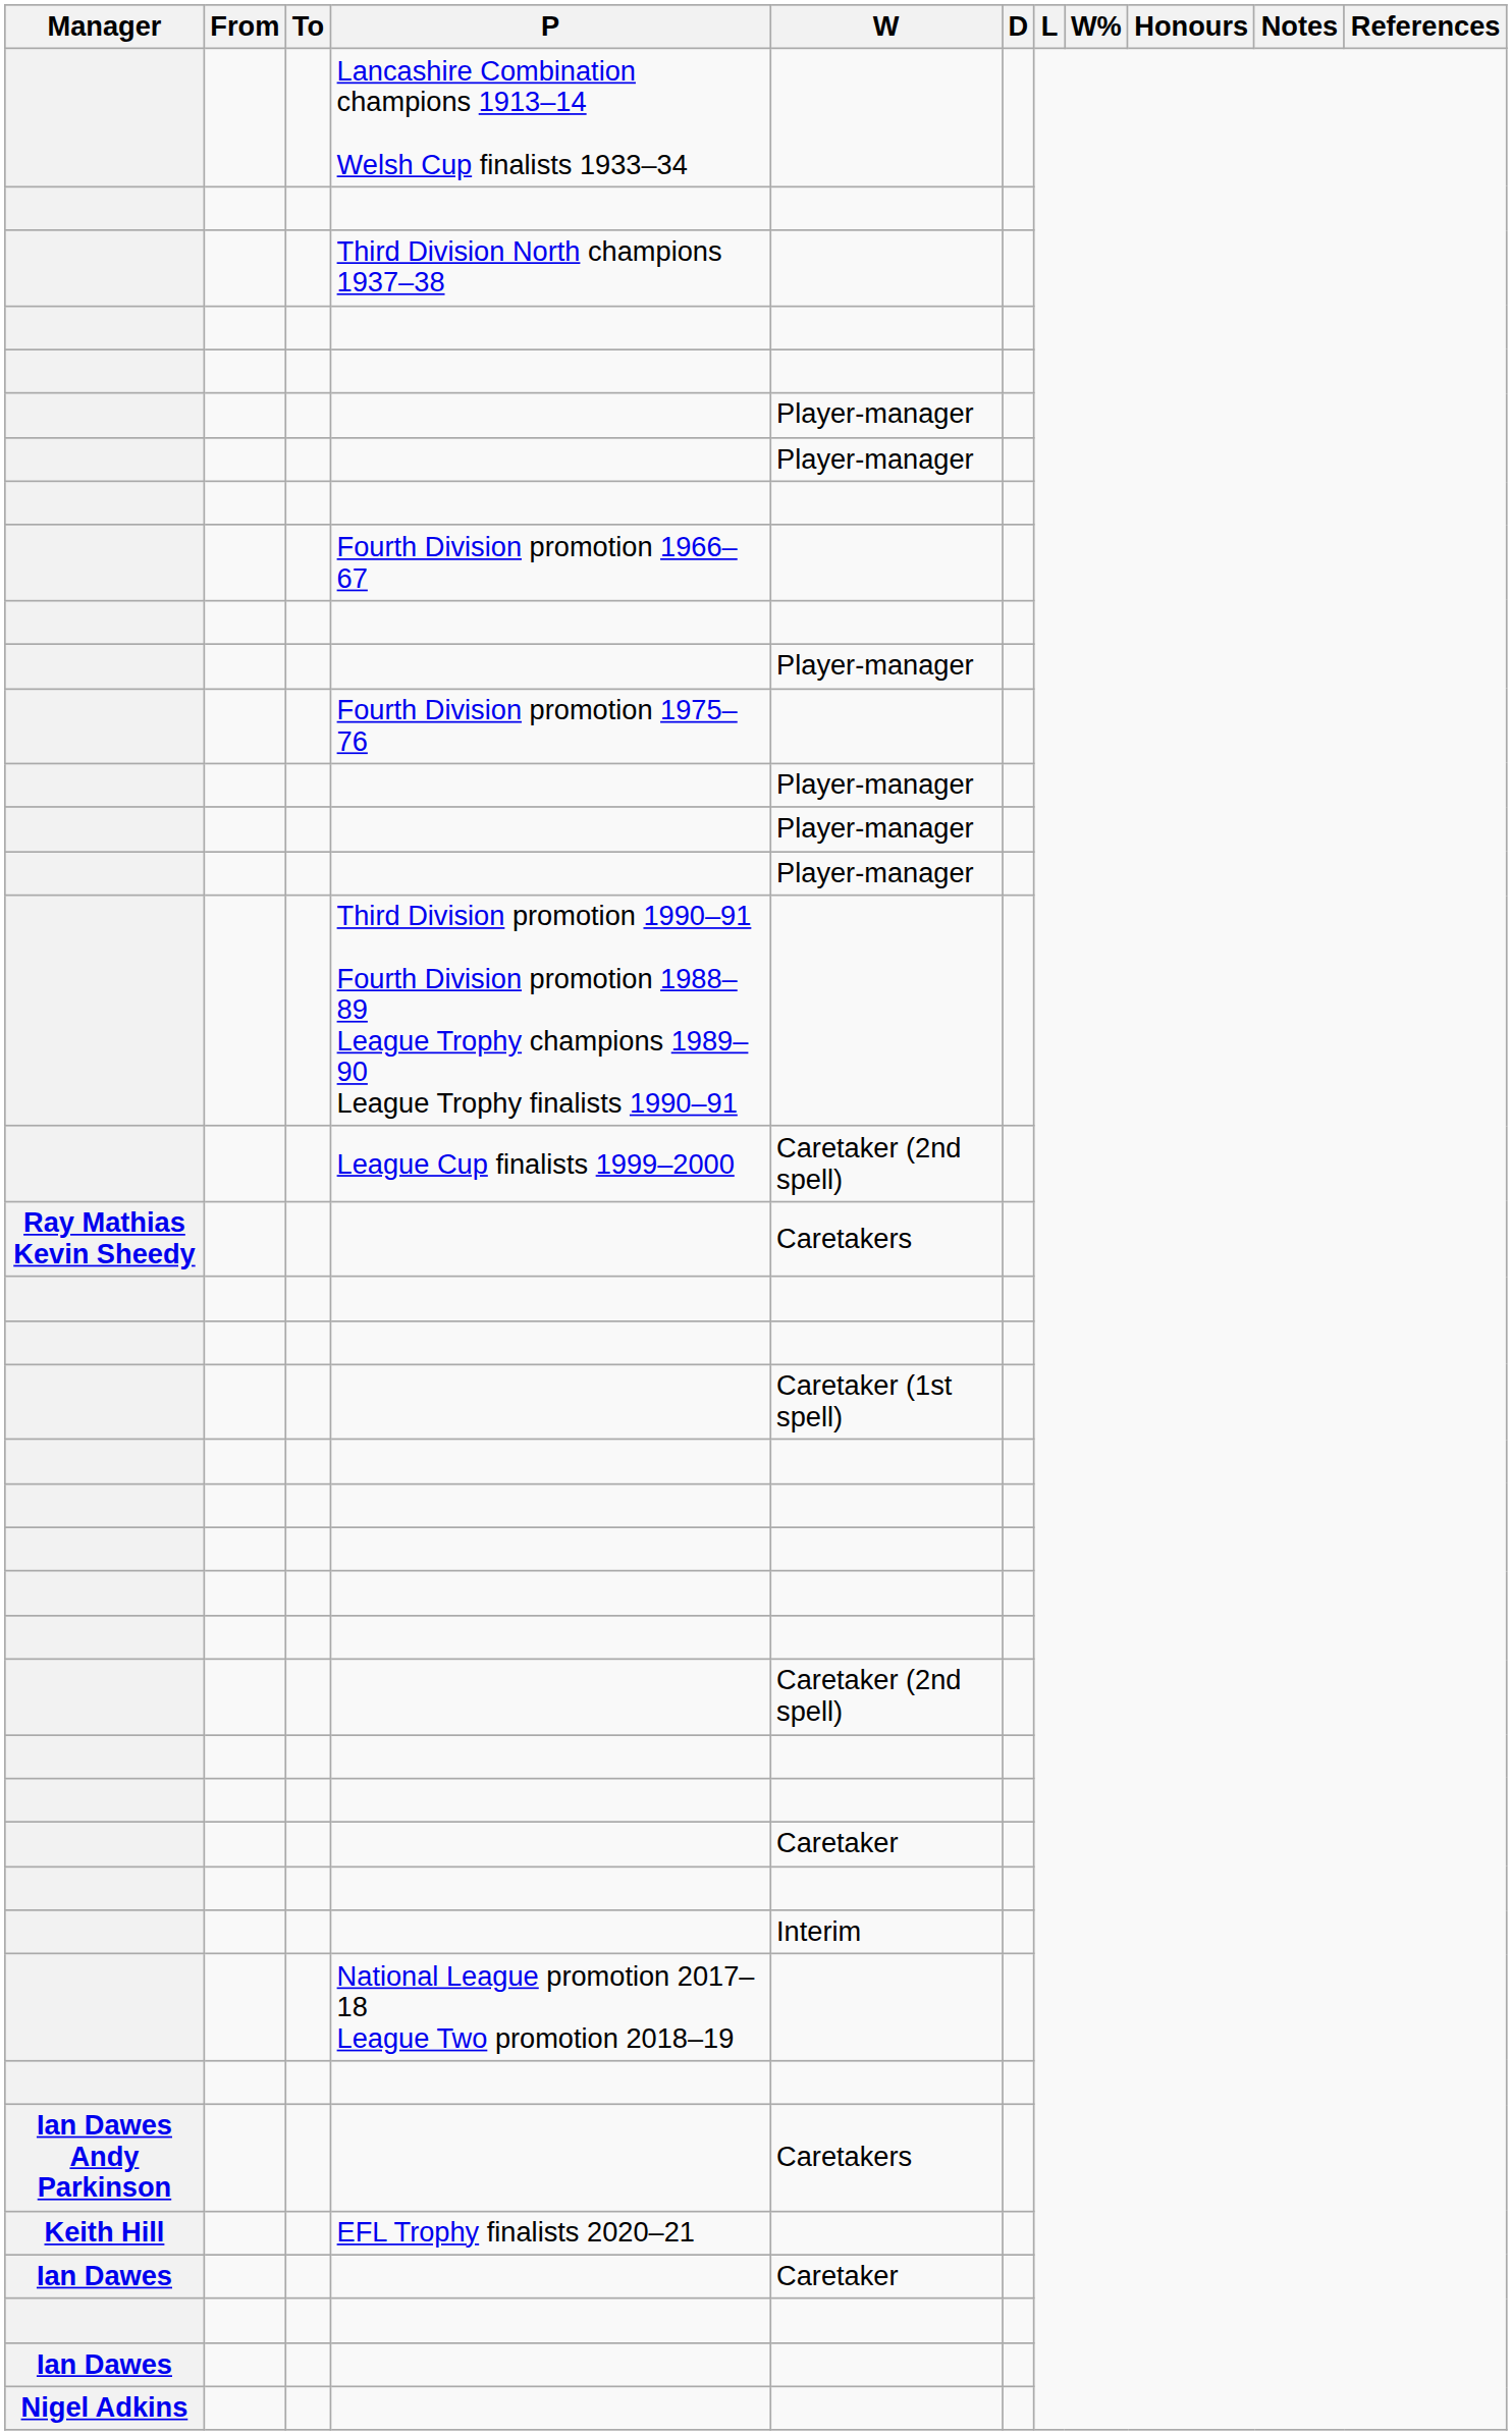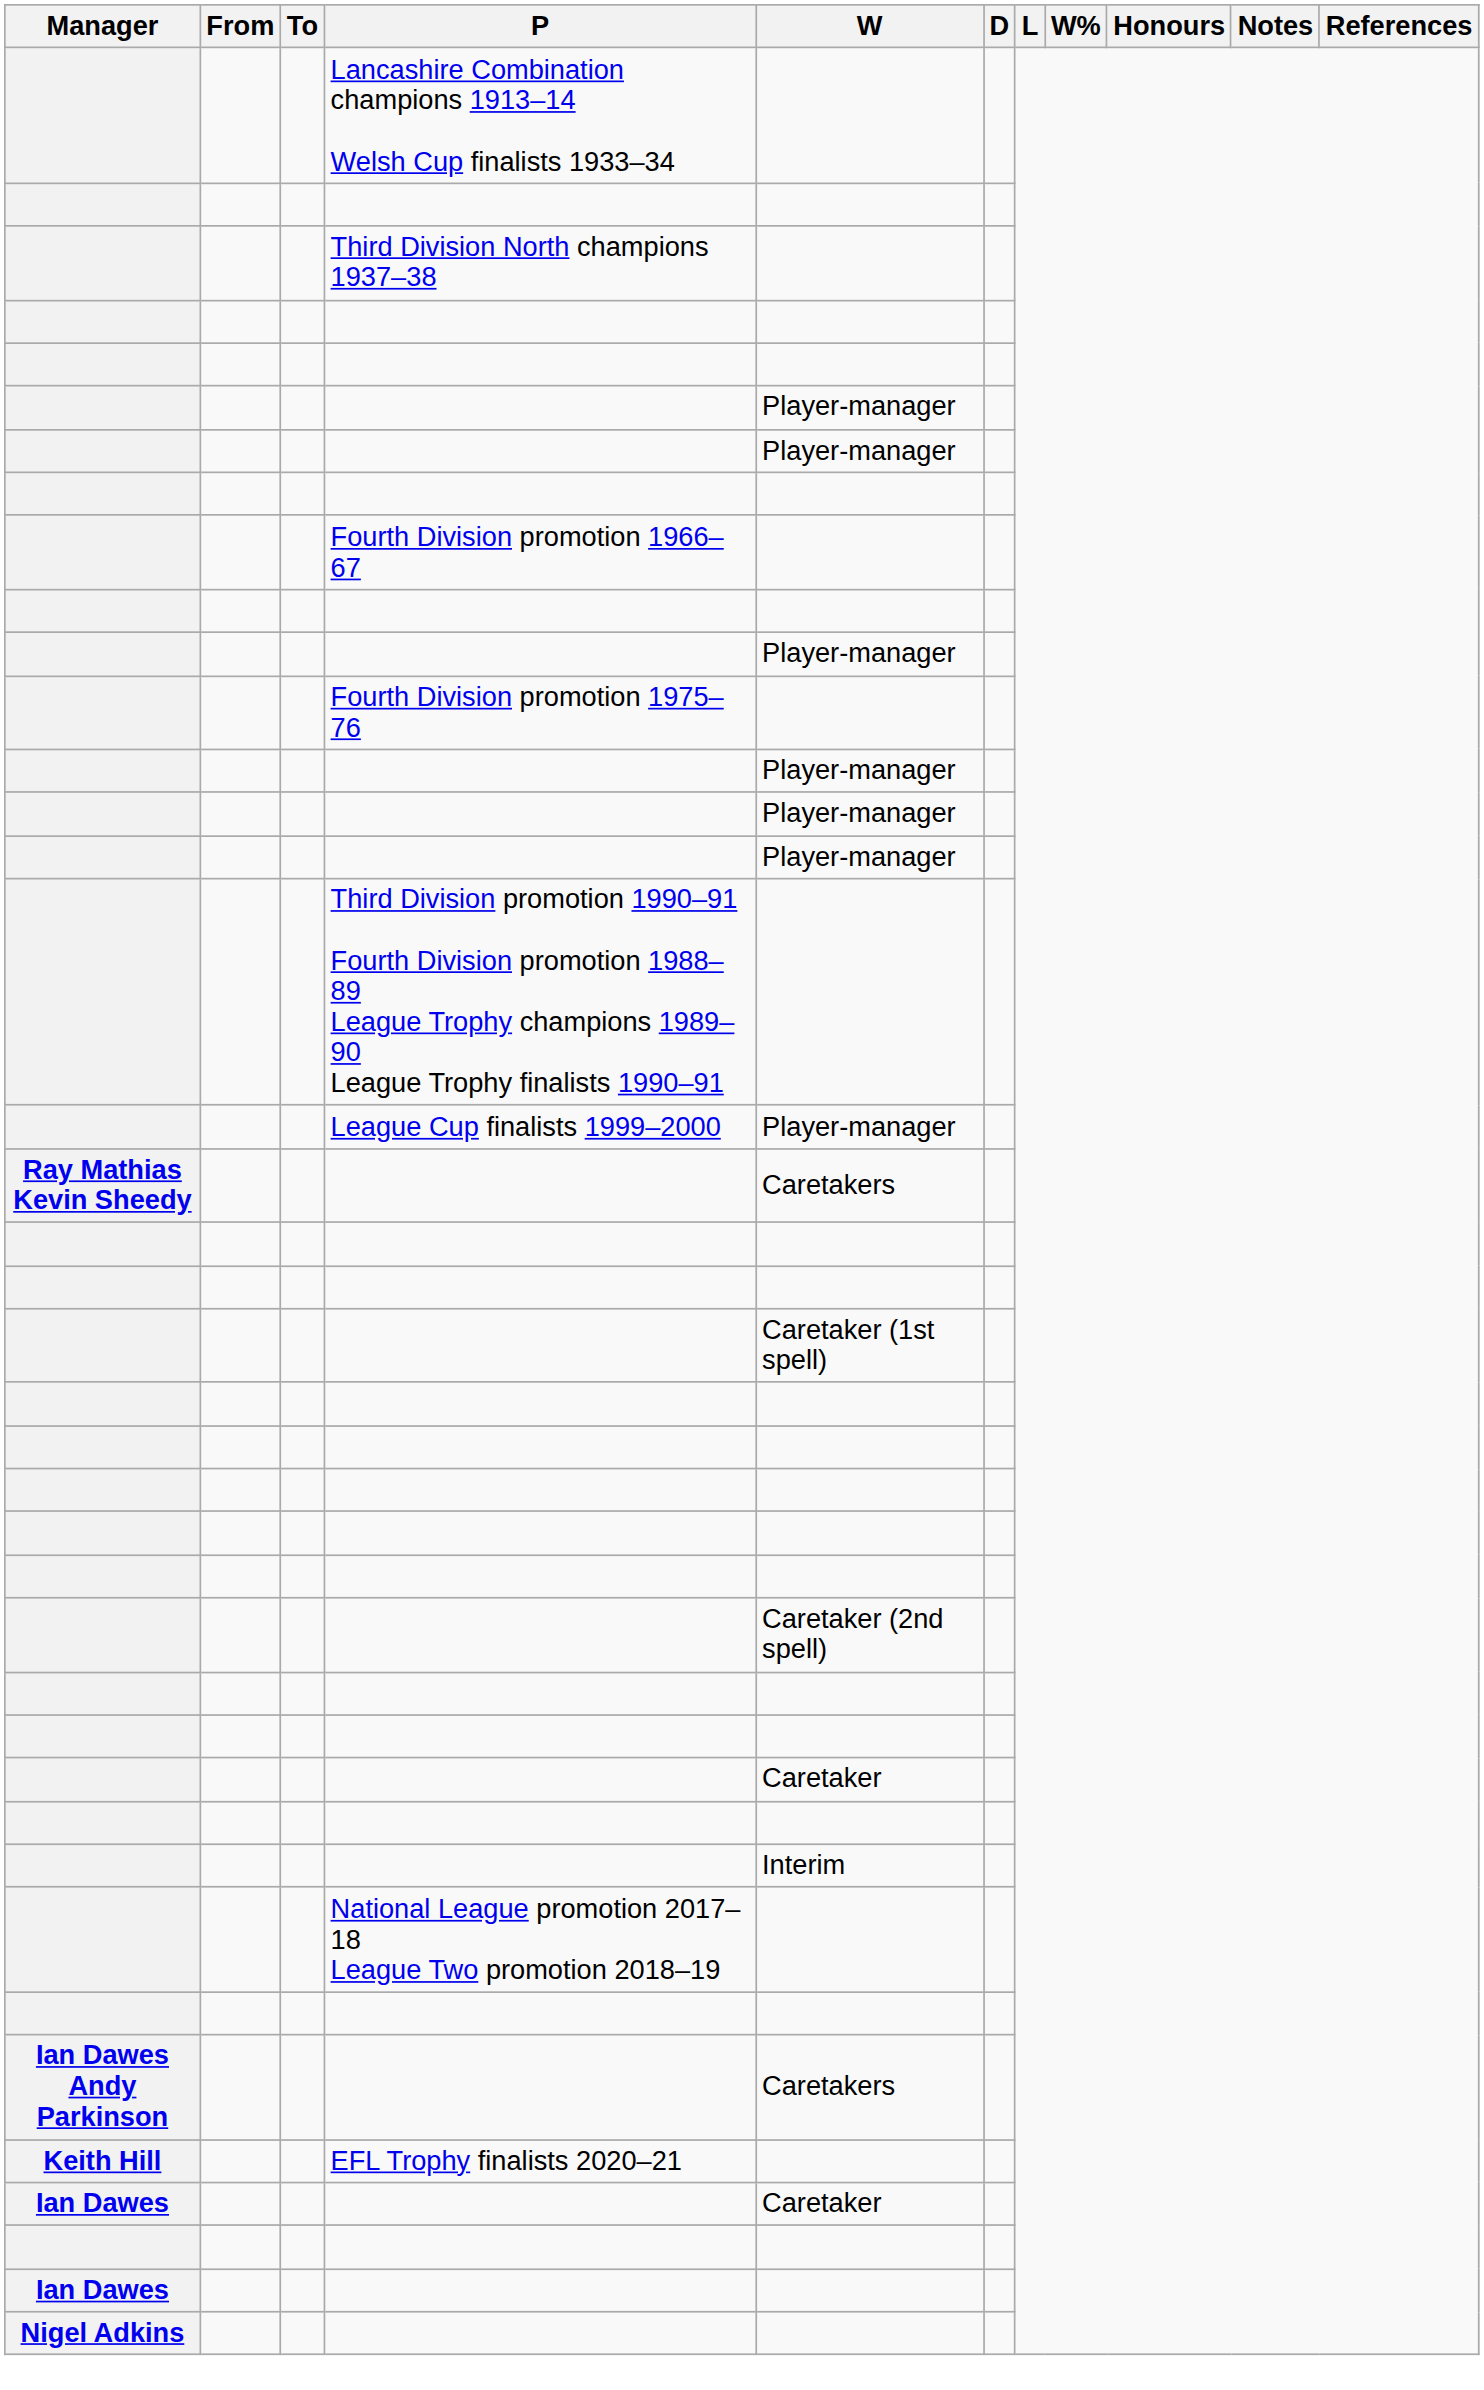League Cup finalists 1999–2000 | W: Caretaker (2nd spell) -> Player-manager
